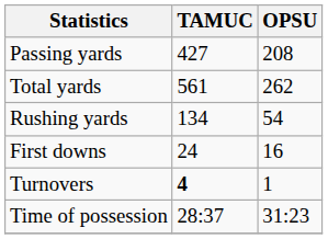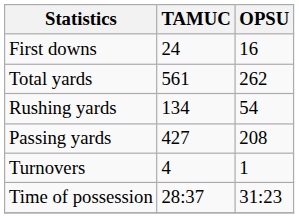rows swapped: First downs <-> Passing yards
Turnovers | TAMUC: bold -> normal
